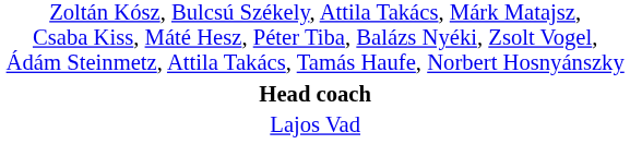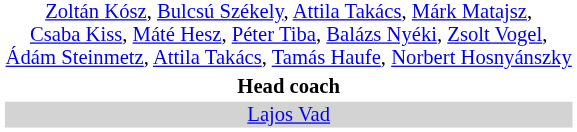row 3 | column 1: no background -> lightgrey background
